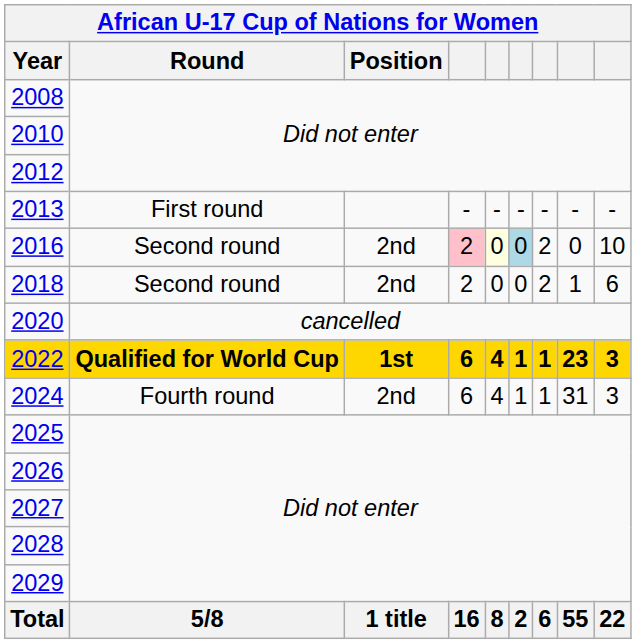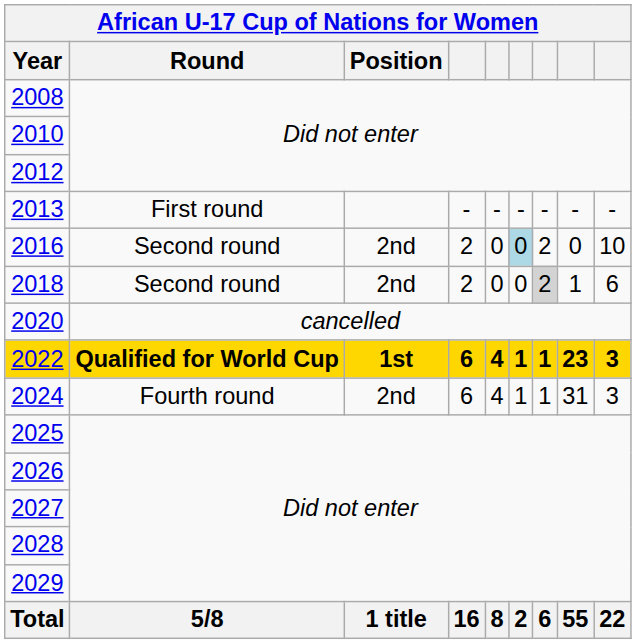2016 | column 4: pink background -> no background
2016 | column 5: lightyellow background -> no background
2018 | column 7: no background -> lightgrey background
